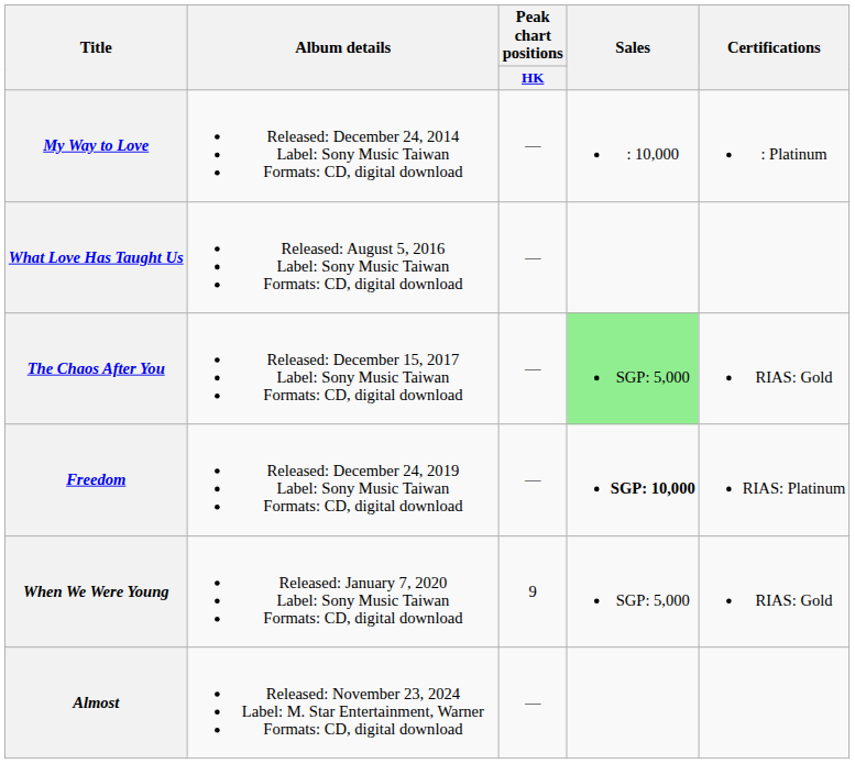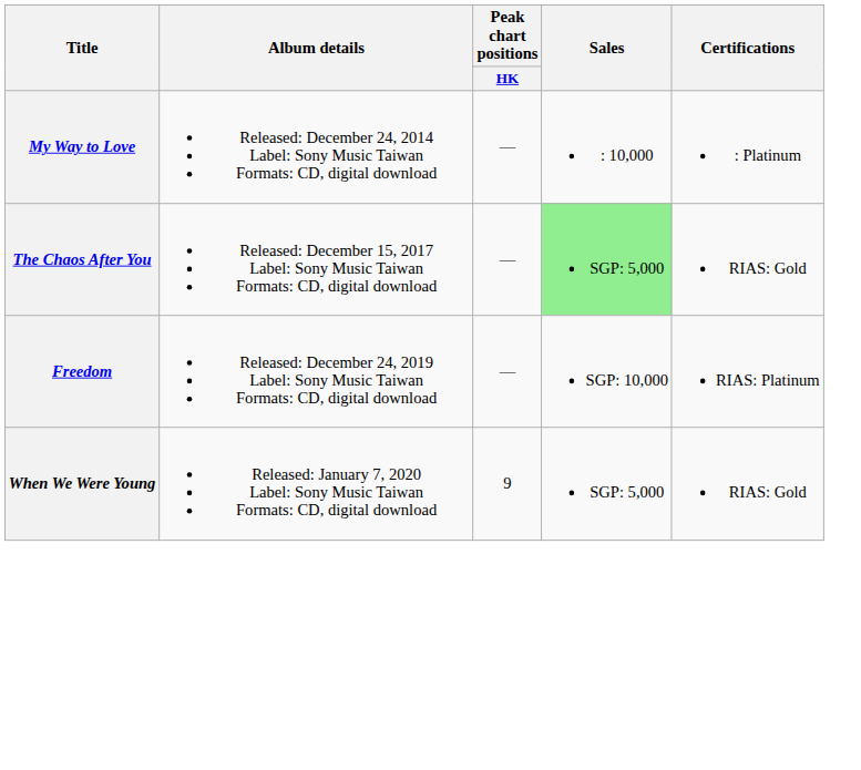- row: What Love Has Taught Us | Released: August 5, 2016 Label: Sony Music Taiwan Formats: CD, digital download | —
Freedom | Sales: bold -> normal
- row: Almost | Released: November 23, 2024 Label: M. Star Entertainment, Warner Formats: CD, digital download | —
